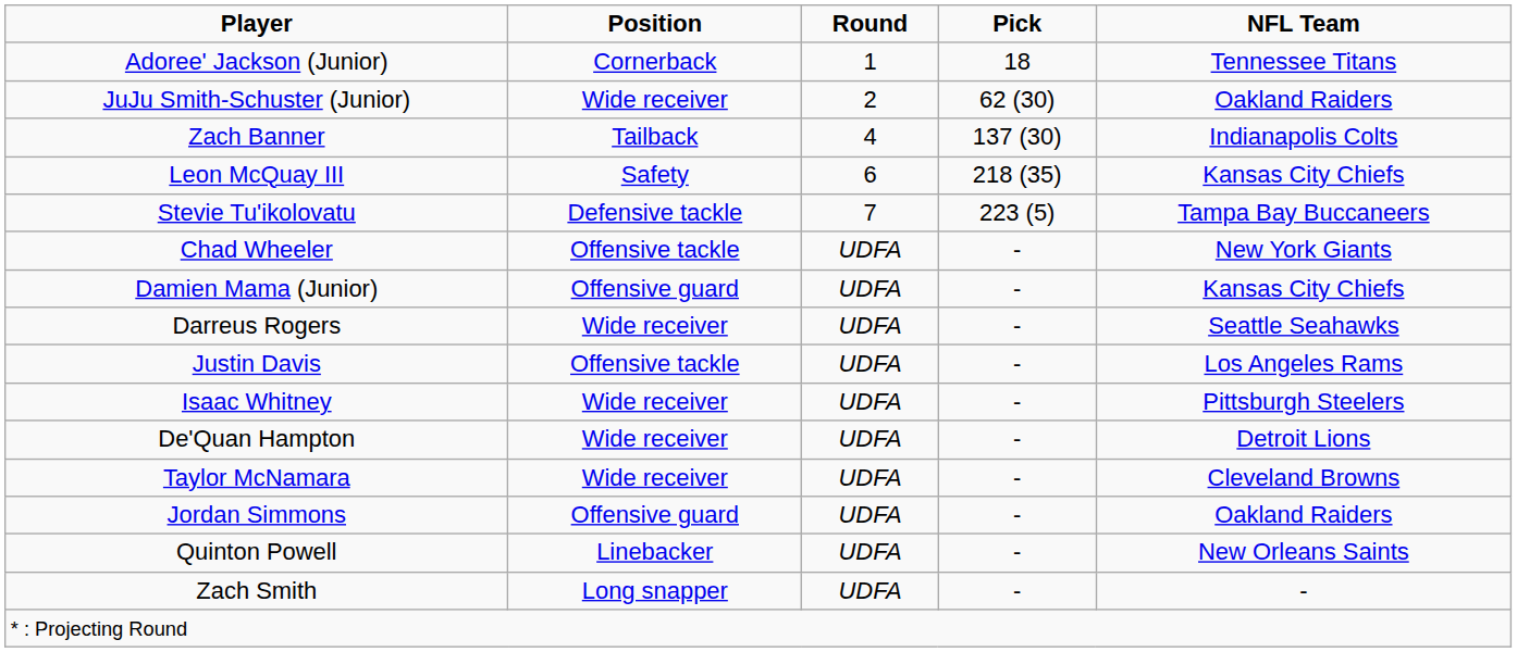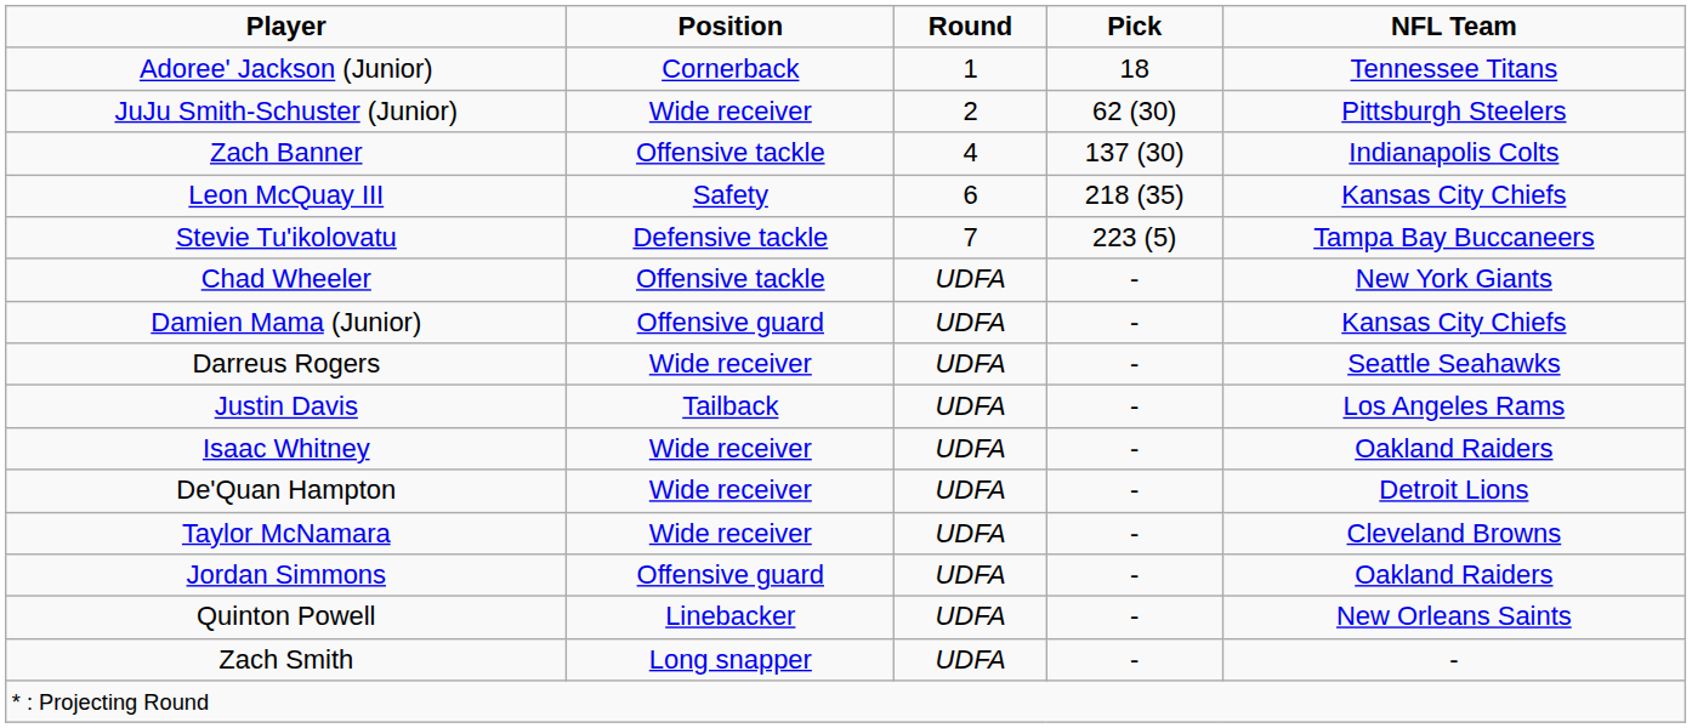JuJu Smith-Schuster (Junior) | NFL Team: Oakland Raiders -> Pittsburgh Steelers
Zach Banner | Position: Tailback -> Offensive tackle
Justin Davis | Position: Offensive tackle -> Tailback
Isaac Whitney | NFL Team: Pittsburgh Steelers -> Oakland Raiders
